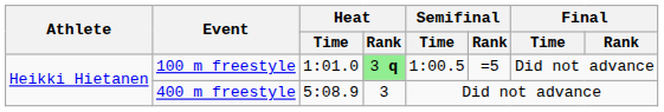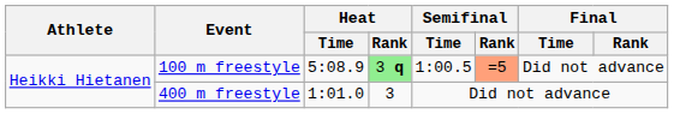100 m freestyle | Heat / Time: 1:01.0 -> 5:08.9
100 m freestyle | Semifinal / Rank: no background -> lightsalmon background
400 m freestyle | Heat / Time: 5:08.9 -> 1:01.0
